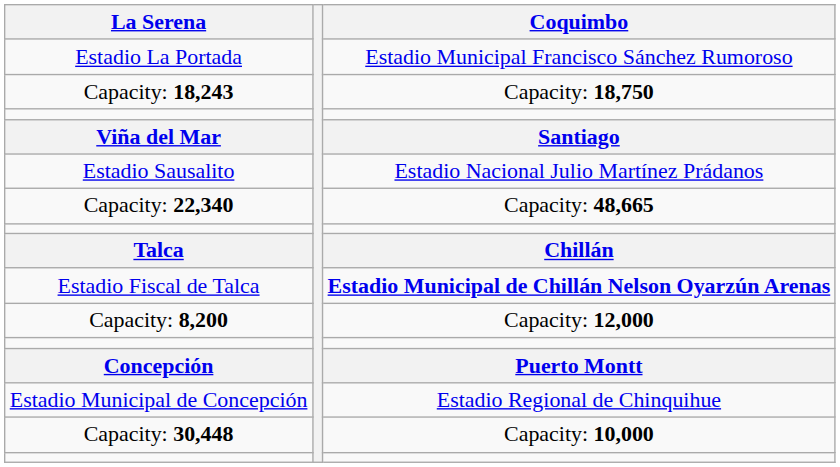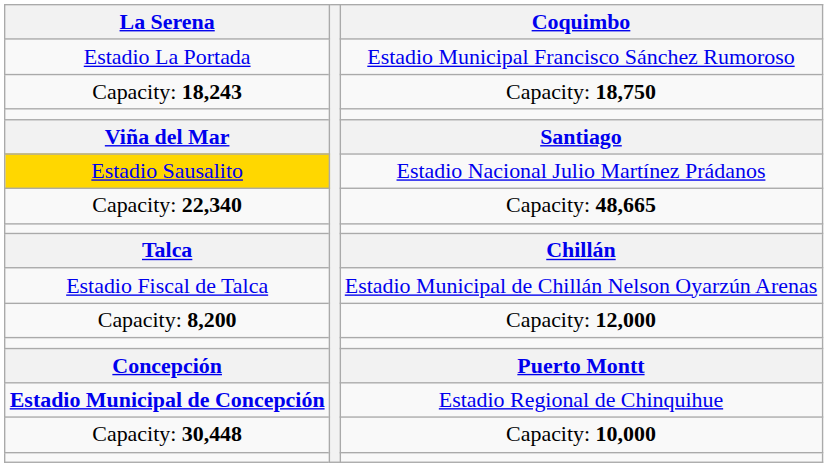Estadio Sausalito | La Serena: no background -> gold background
Estadio Fiscal de Talca | Coquimbo: bold -> normal
Estadio Municipal de Concepción | La Serena: normal -> bold
